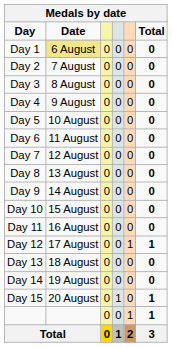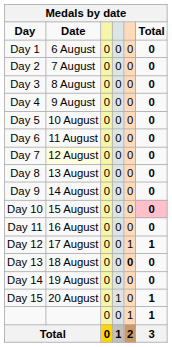Day 1 | Date: khaki background -> no background
Day 7 | Date: no background -> lightyellow background
Day 10 | Total: no background -> pink background
Day 13 | column 5: normal -> bold
